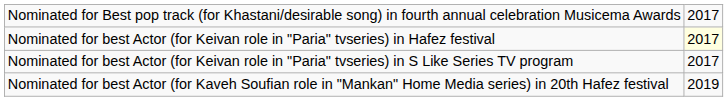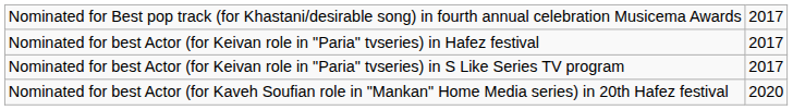row 2 | column 2: lightyellow background -> no background
row 4 | column 2: 2019 -> 2020
